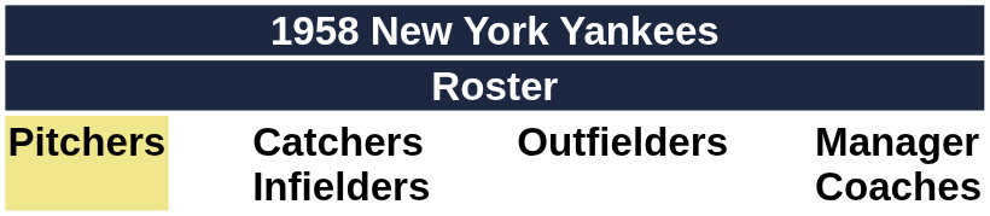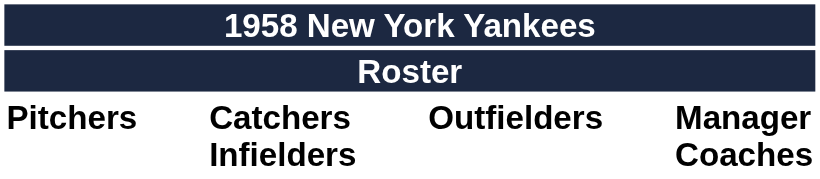Pitchers | column 1: khaki background -> no background
